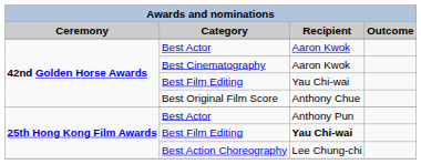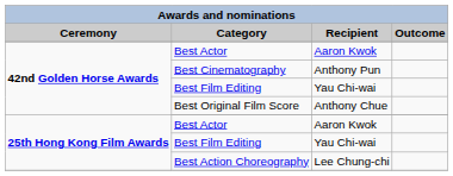Best Cinematography | Recipient: Aaron Kwok -> Anthony Pun
25th Hong Kong Film Awards / Best Actor | Recipient: Anthony Pun -> Aaron Kwok
25th Hong Kong Film Awards / Best Film Editing | Recipient: bold -> normal
